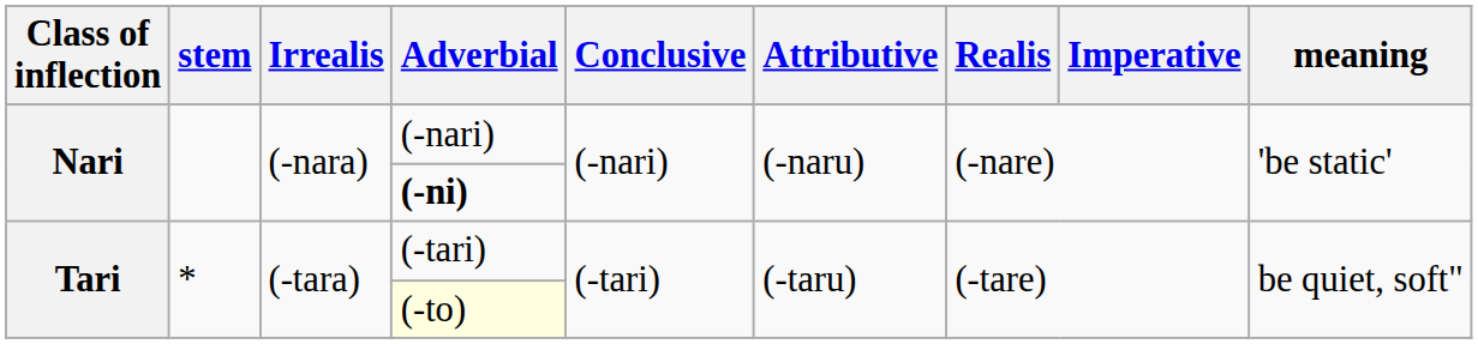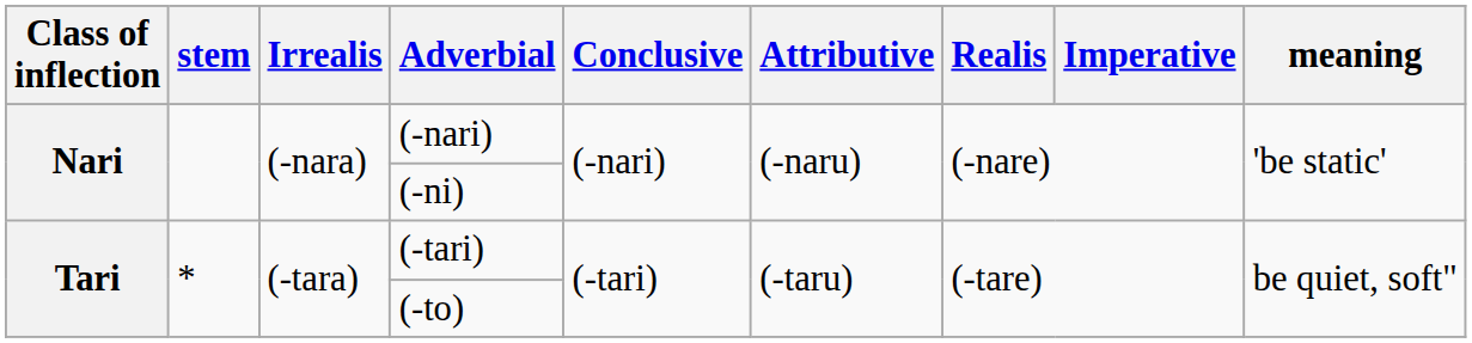(-ni) | Adverbial: bold -> normal
(-to) | Adverbial: lightyellow background -> no background
